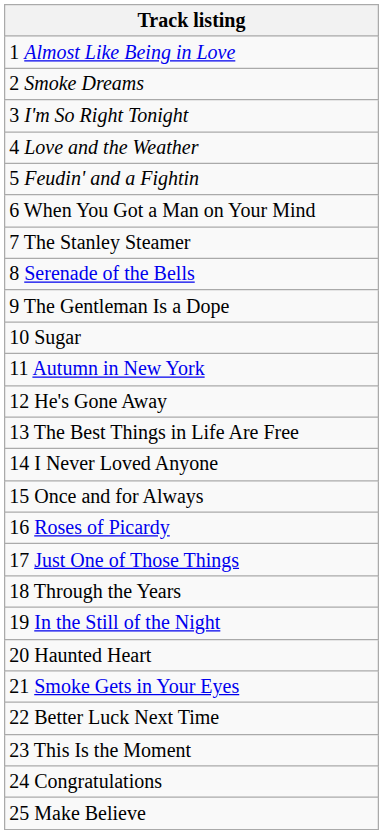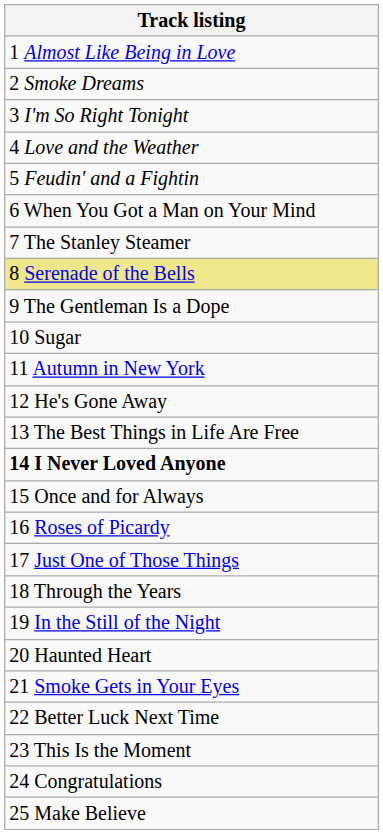row 9 | column 1: no background -> khaki background
row 15 | column 1: normal -> bold
